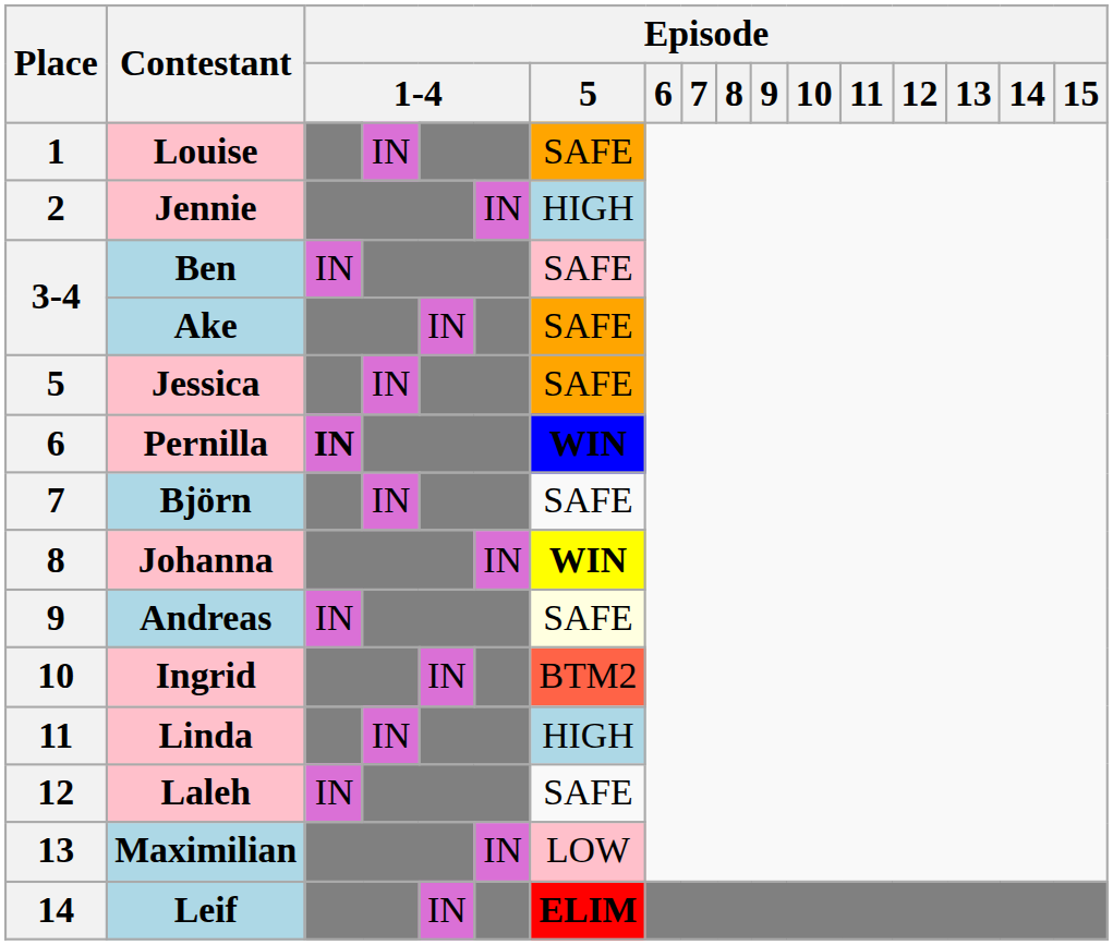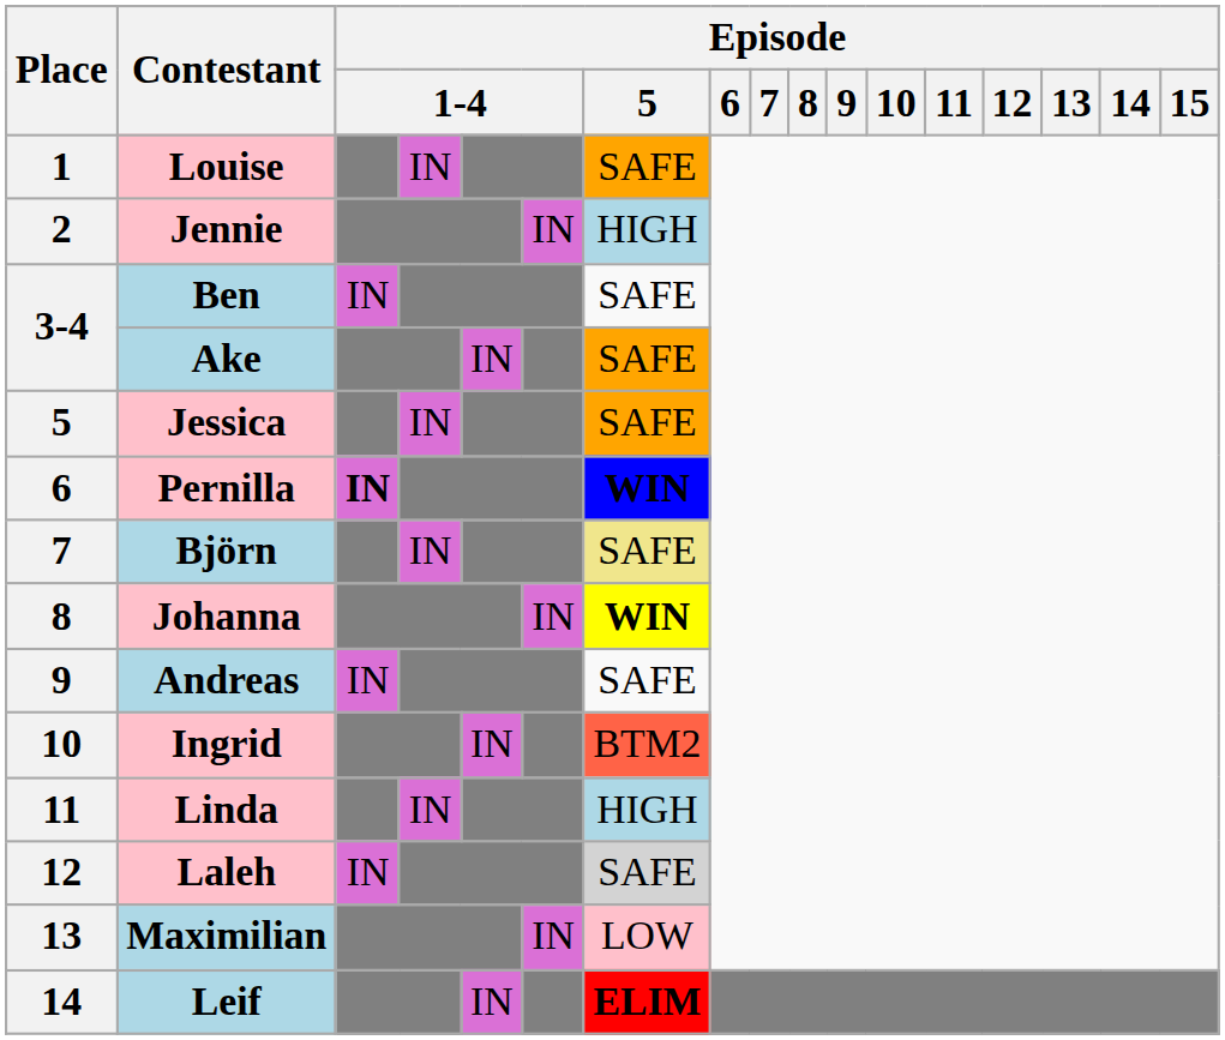Ben | Episode / 5: pink background -> no background
Björn | Episode / 5: no background -> khaki background
Andreas | Episode / 5: lightyellow background -> no background
Laleh | Episode / 5: no background -> lightgrey background
